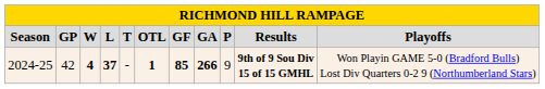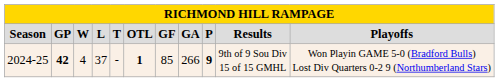2024-25 | column 2: normal -> bold
2024-25 | column 3: bold -> normal
2024-25 | column 4: bold -> normal
2024-25 | column 7: bold -> normal
2024-25 | column 8: bold -> normal
2024-25 | column 9: normal -> bold
2024-25 | column 10: bold -> normal
